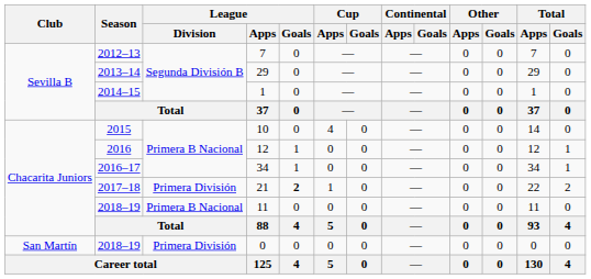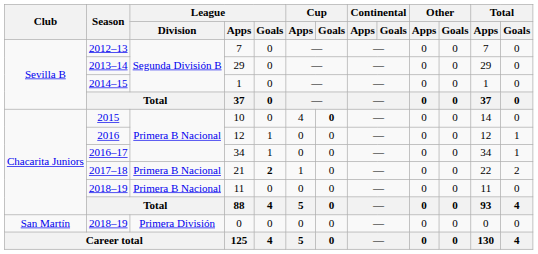10 | Cup / Goals: normal -> bold
21 | League / Division: Primera División -> Primera B Nacional
